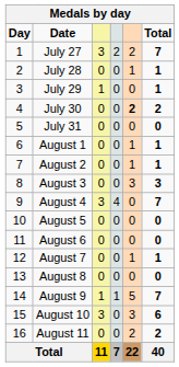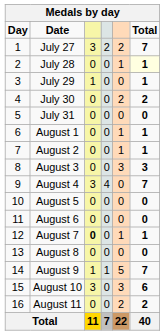July 28 | Total: no background -> lightyellow background
July 30 | column 5: bold -> normal
August 7 | column 3: normal -> bold
